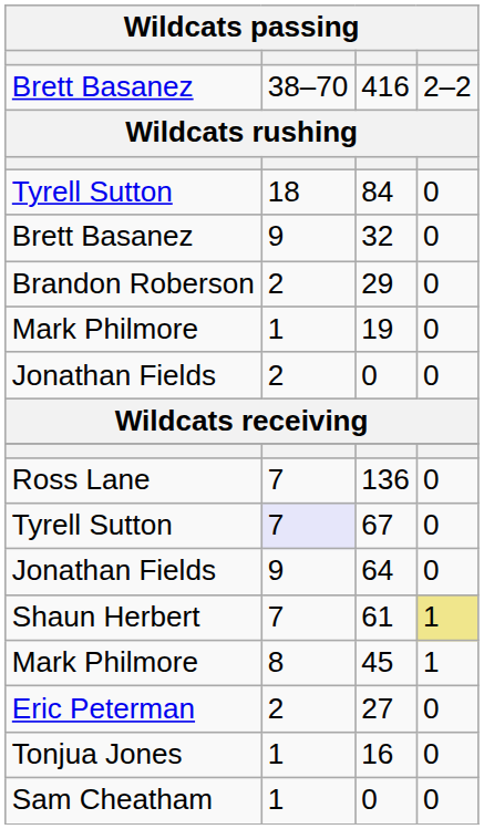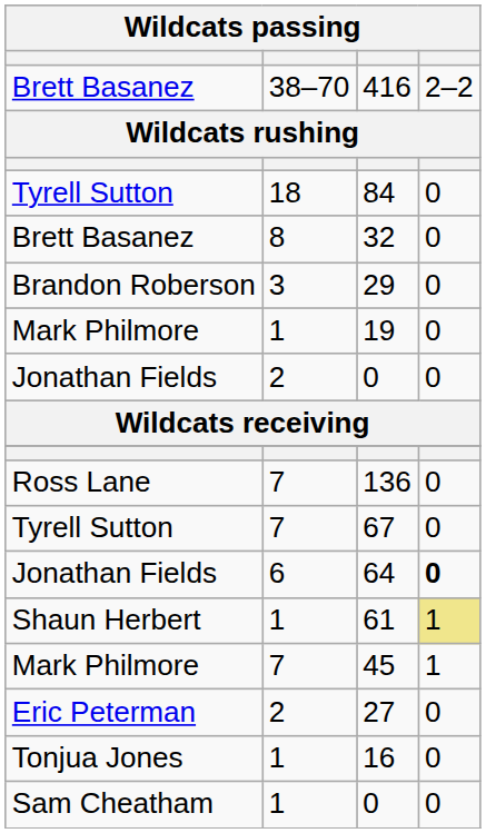32 | column 2: 9 -> 8
29 | column 2: 2 -> 3
67 | column 2: lavender background -> no background
64 | column 2: 9 -> 6
64 | column 4: normal -> bold
61 | column 2: 7 -> 1
45 | column 2: 8 -> 7
